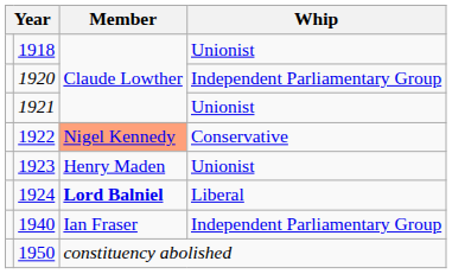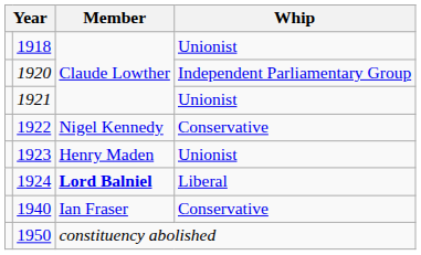1922 | Member: lightsalmon background -> no background
1940 | Whip: Independent Parliamentary Group -> Conservative
